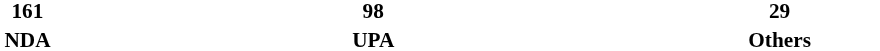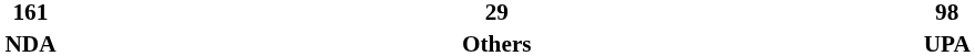columns swapped: 98 <-> 29
